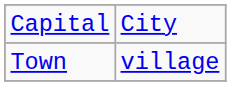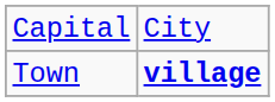Town | column 2: normal -> bold
